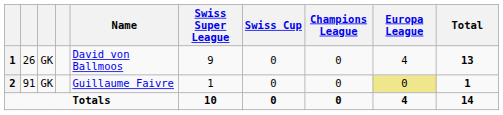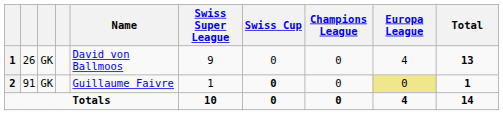2 | Swiss Cup: normal -> bold
